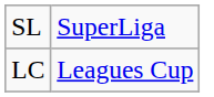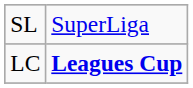LC | column 2: normal -> bold
